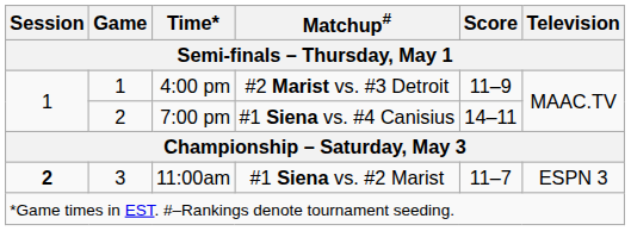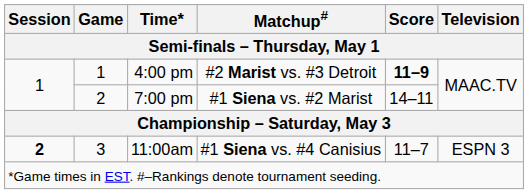4:00 pm | Score: normal -> bold
7:00 pm | Matchup#: #1 Siena vs. #4 Canisius -> #1 Siena vs. #2 Marist
11:00am | Matchup#: #1 Siena vs. #2 Marist -> #1 Siena vs. #4 Canisius
